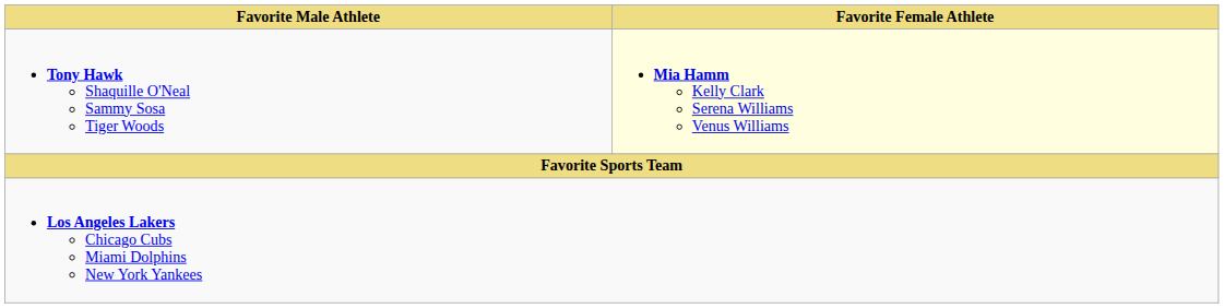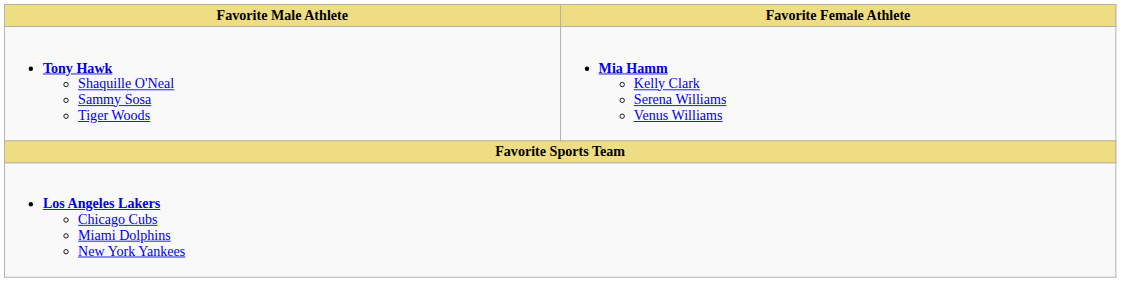Tony Hawk Shaquille O'Neal Sammy Sosa Tiger Woods | Favorite Female Athlete: lightyellow background -> no background
